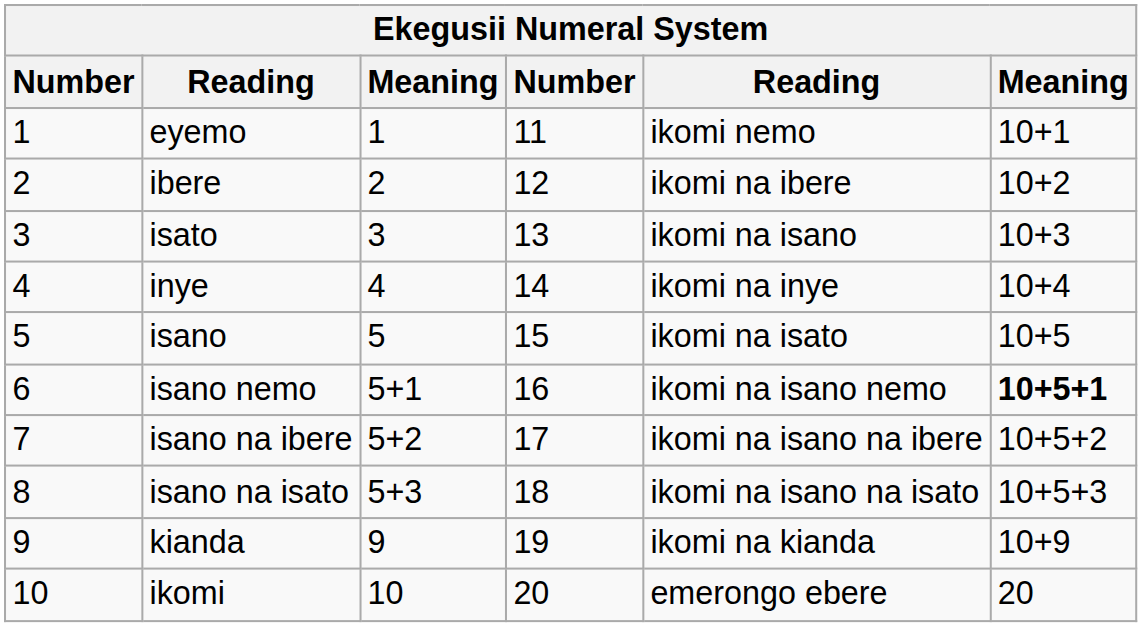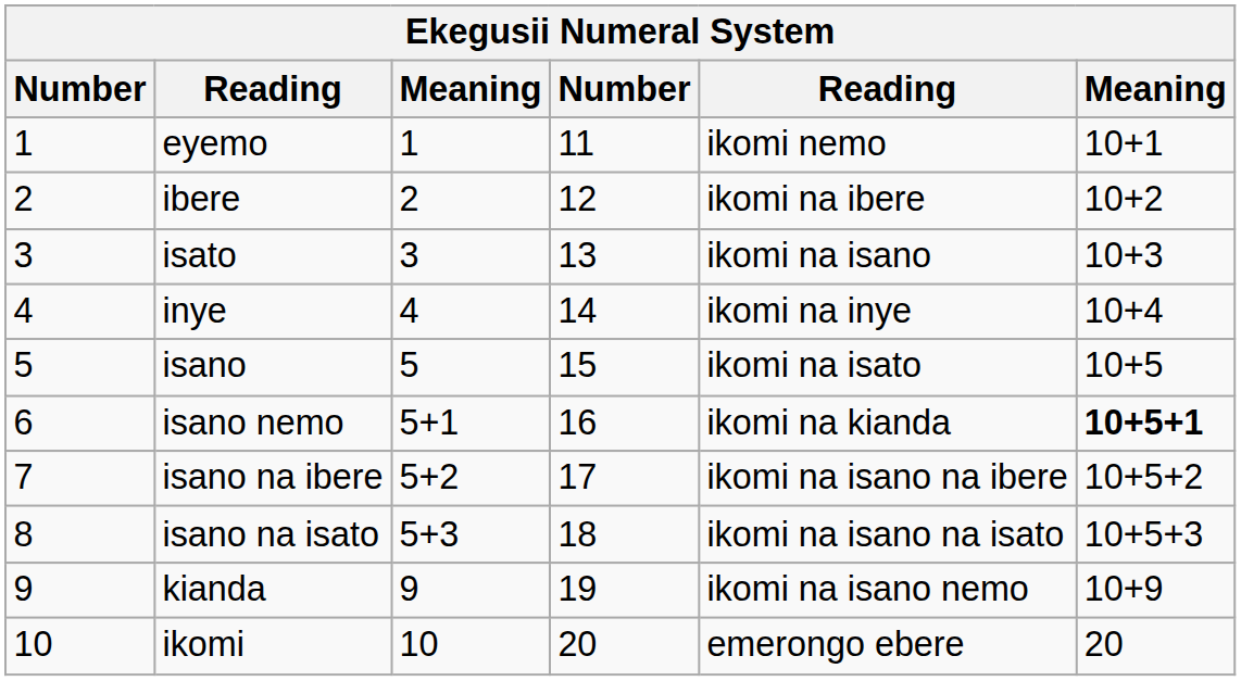isano nemo | column 5: ikomi na isano nemo -> ikomi na kianda
kianda | column 5: ikomi na kianda -> ikomi na isano nemo
